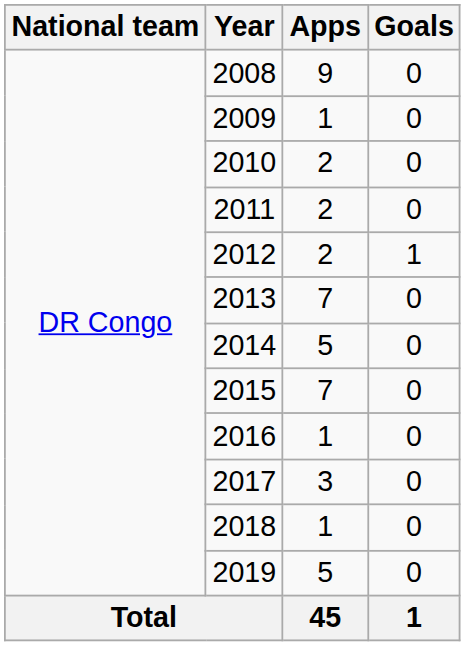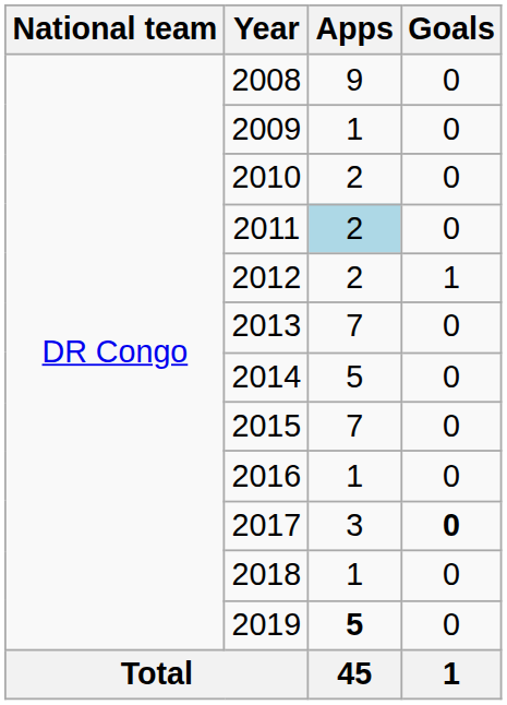2011 | Apps: no background -> lightblue background
2017 | Goals: normal -> bold
2019 | Apps: normal -> bold
